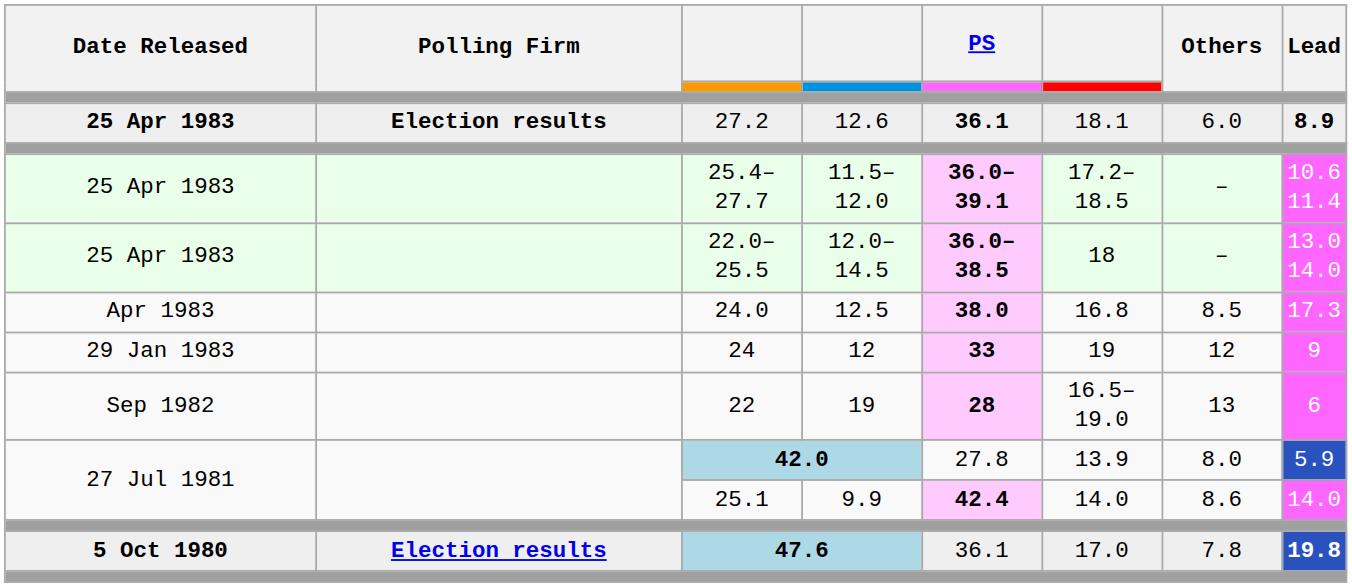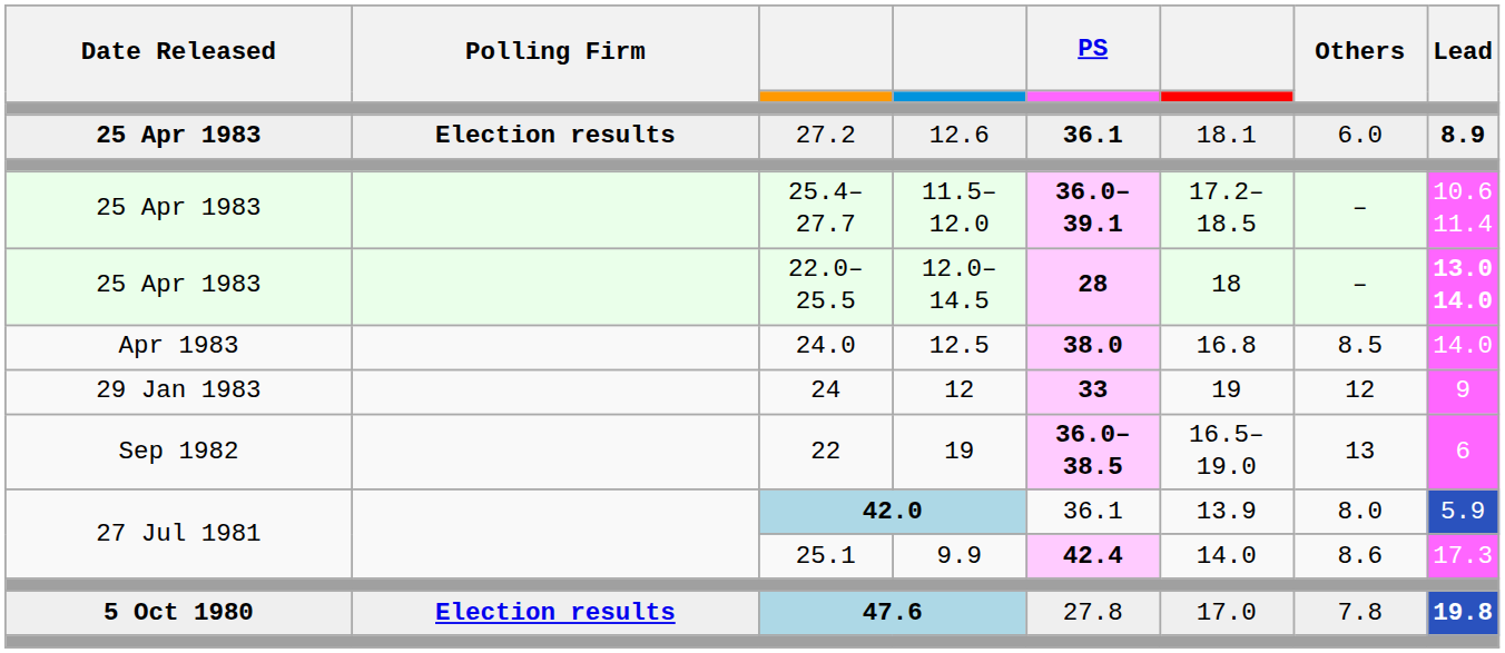22.0–25.5 | PS: 36.0–38.5 -> 28
22.0–25.5 | Lead: normal -> bold
24.0 | Lead: 17.3 -> 14.0
22 | PS: 28 -> 36.0–38.5
42.0 | PS: 27.8 -> 36.1
25.1 | Lead: 14.0 -> 17.3
47.6 | PS: 36.1 -> 27.8
